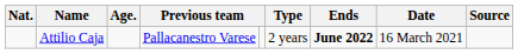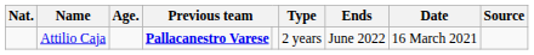Attilio Caja | column 4: normal -> bold
Attilio Caja | Ends: bold -> normal
